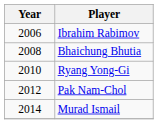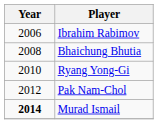Murad Ismail | Year: normal -> bold
